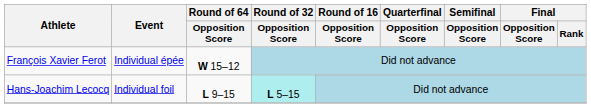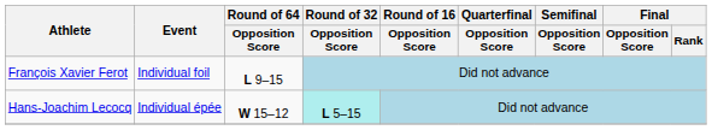François Xavier Ferot | Event: Individual épée -> Individual foil
François Xavier Ferot | Round of 64 / Opposition Score: W 15–12 -> L 9–15
Hans-Joachim Lecocq | Event: Individual foil -> Individual épée
Hans-Joachim Lecocq | Round of 64 / Opposition Score: L 9–15 -> W 15–12
